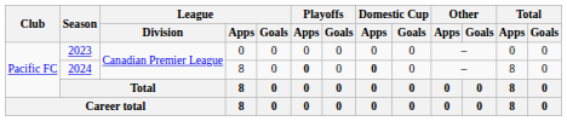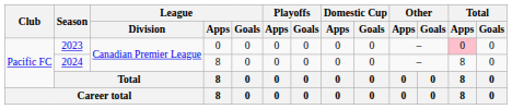2023 | Total / Apps: no background -> pink background
2024 | Playoffs / Apps: bold -> normal
2024 | Domestic Cup / Apps: bold -> normal
